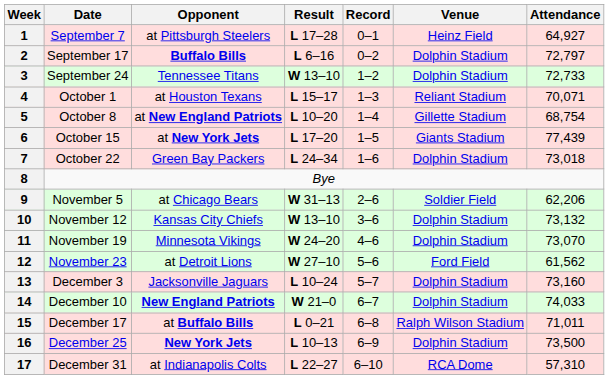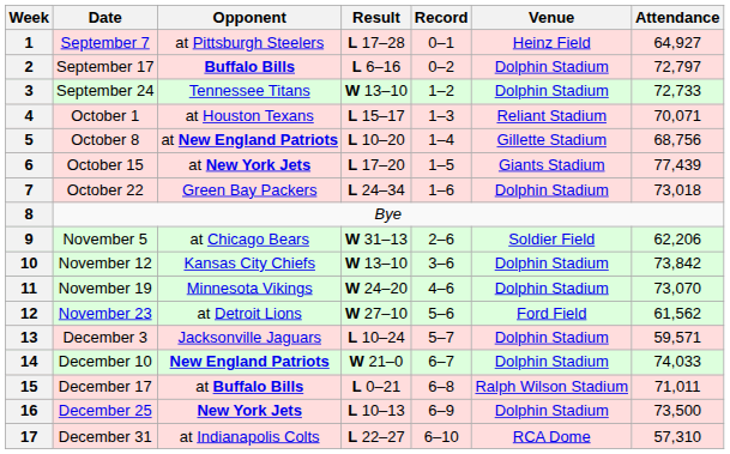5 | Attendance: 68,754 -> 68,756
10 | Attendance: 73,132 -> 73,842
13 | Attendance: 73,160 -> 59,571
